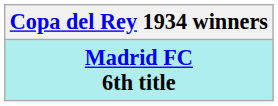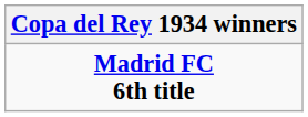row 2 | column 1: paleturquoise background -> no background
